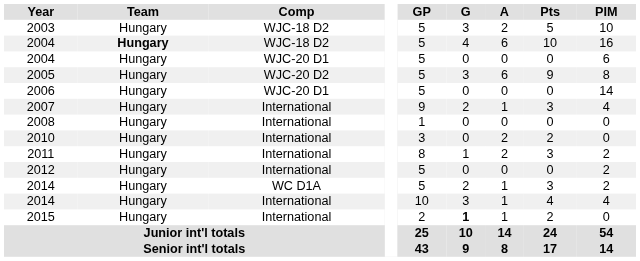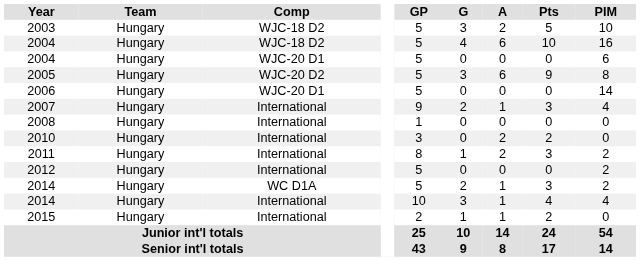2004 / WJC-18 D2 | Team: bold -> normal
2015 | G: bold -> normal
